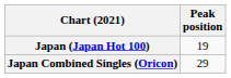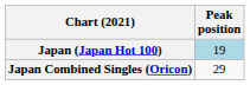Japan (Japan Hot 100) | Peak position: no background -> lightblue background
